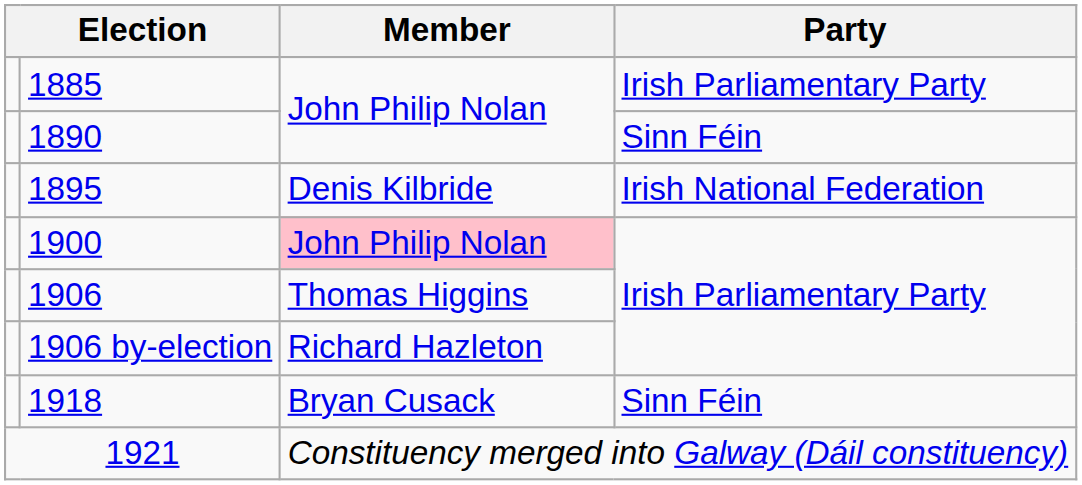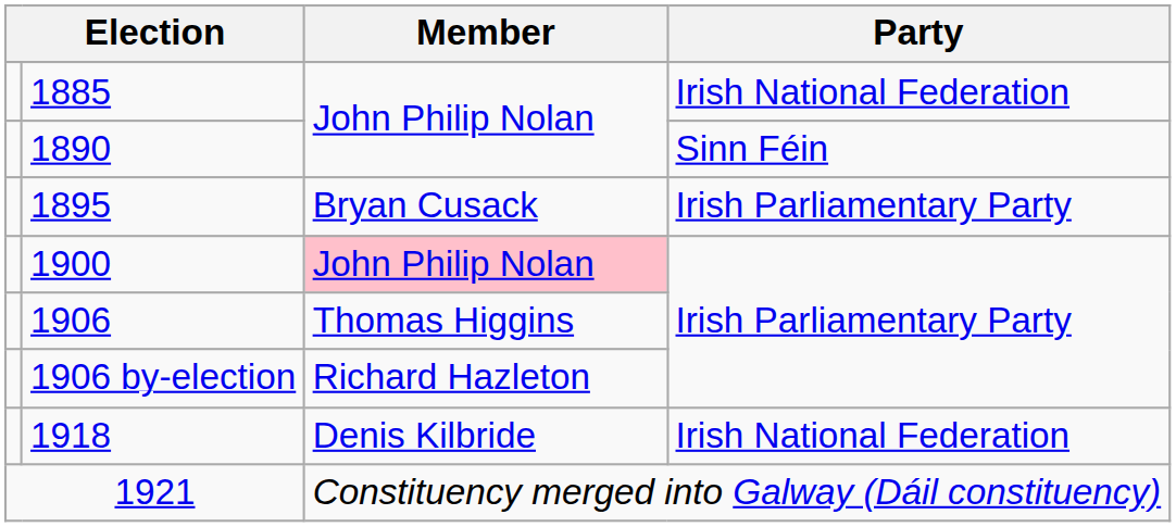1885 | Party: Irish Parliamentary Party -> Irish National Federation
1895 | Member: Denis Kilbride -> Bryan Cusack
1895 | Party: Irish National Federation -> Irish Parliamentary Party
1918 | Member: Bryan Cusack -> Denis Kilbride
1918 | Party: Sinn Féin -> Irish National Federation
